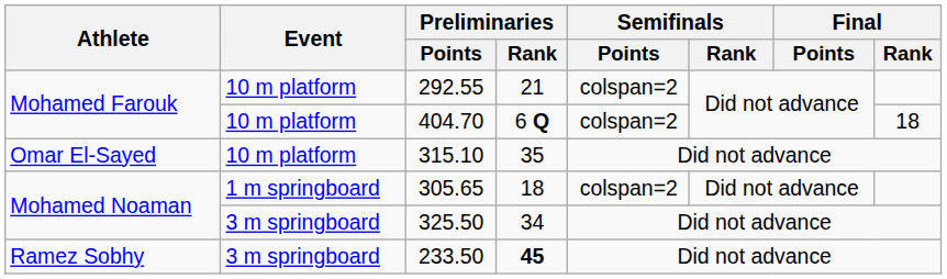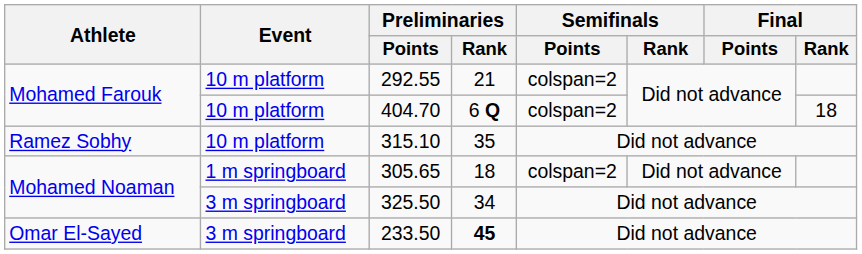315.10 | Athlete: Omar El-Sayed -> Ramez Sobhy
233.50 | Athlete: Ramez Sobhy -> Omar El-Sayed
